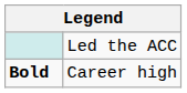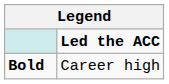row 2 | column 2: normal -> bold
